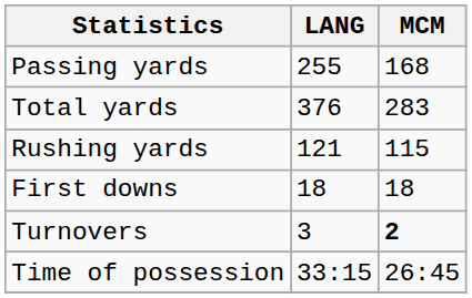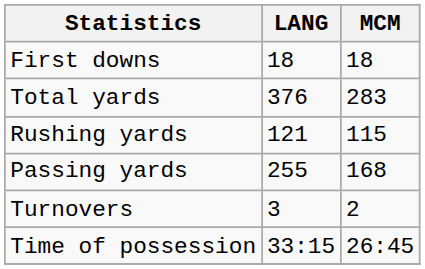rows swapped: First downs <-> Passing yards
Turnovers | MCM: bold -> normal
